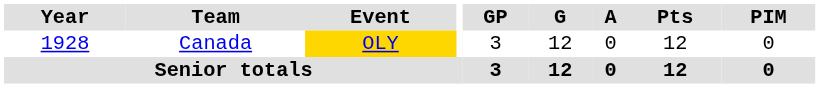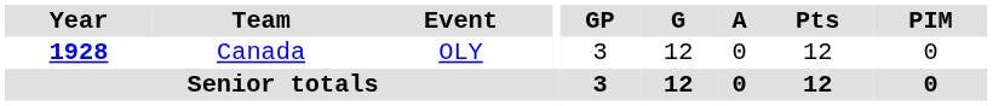Canada | Year: normal -> bold
Canada | Event: gold background -> no background
